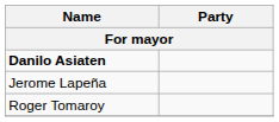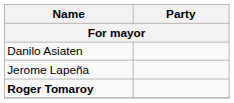Danilo Asiaten | Name: bold -> normal
Roger Tomaroy | Name: normal -> bold
